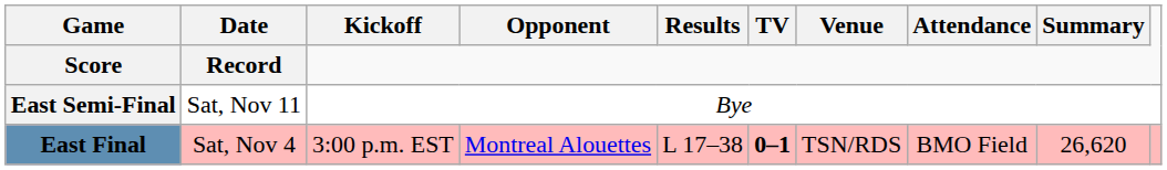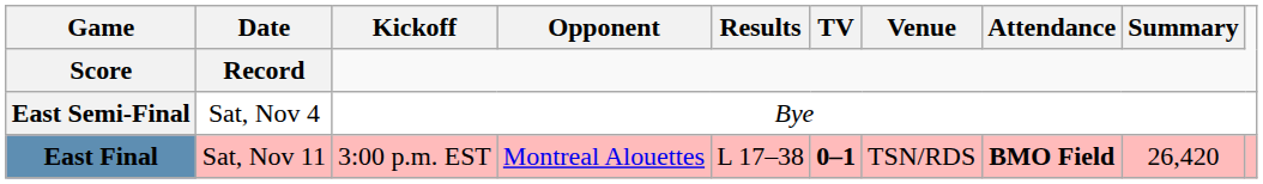East Semi-Final | Date / Record: Sat, Nov 11 -> Sat, Nov 4
East Final | Date / Record: Sat, Nov 4 -> Sat, Nov 11
East Final | Attendance: normal -> bold
East Final | Summary: 26,620 -> 26,420
